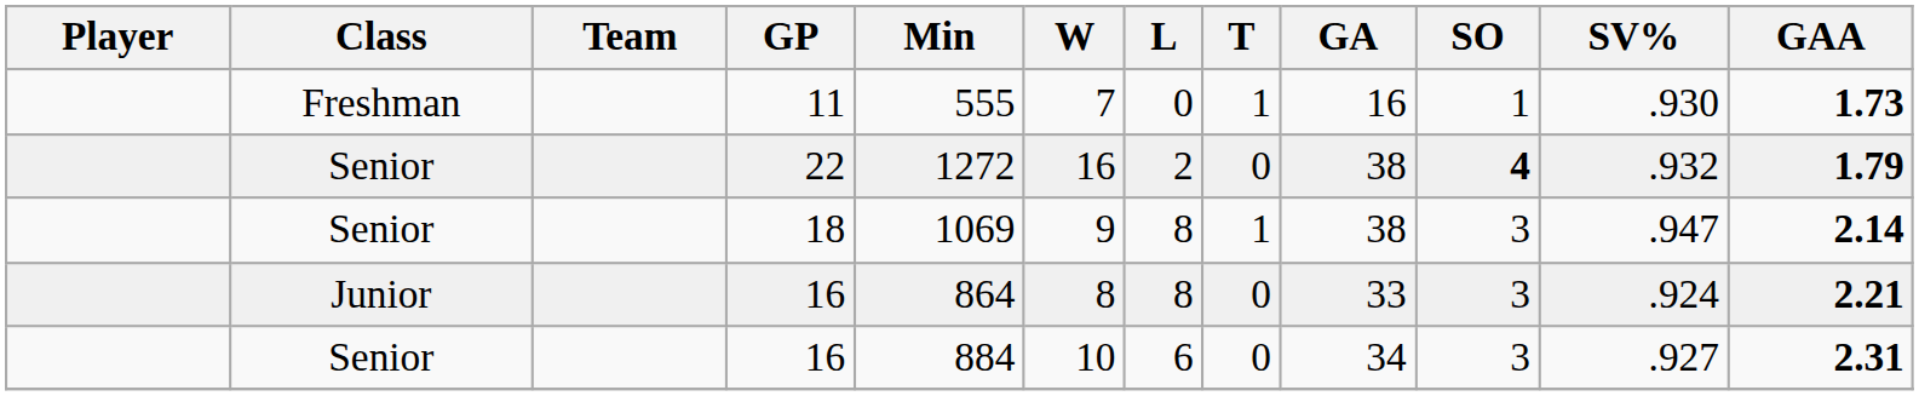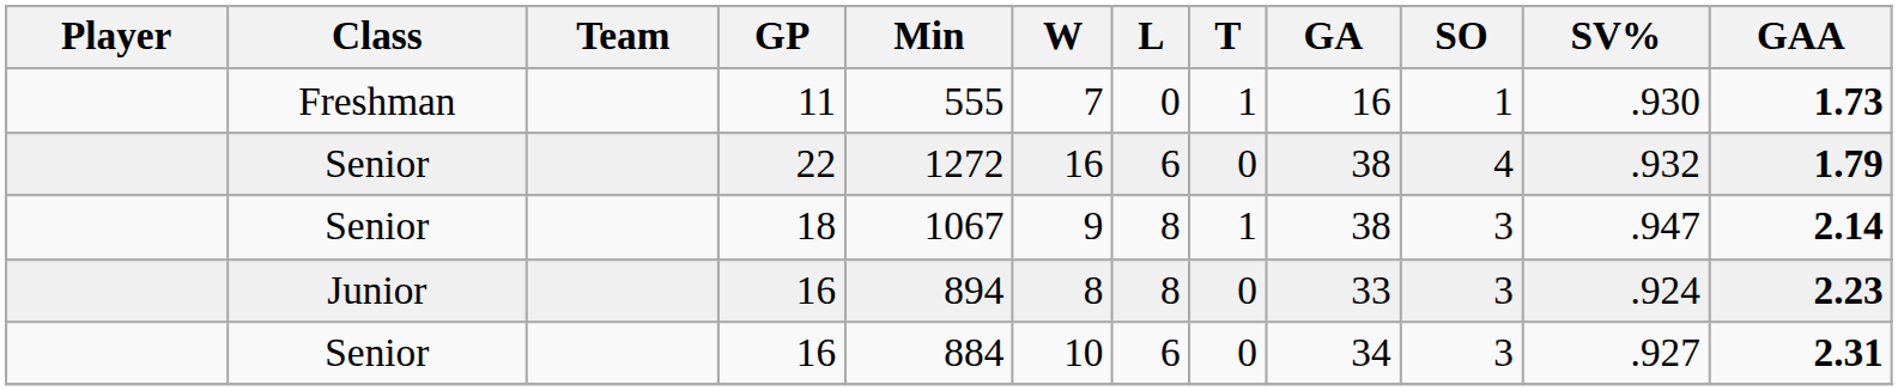22 | L: 2 -> 6
22 | SO: bold -> normal
18 | Min: 1069 -> 1067
Junior / 16 | Min: 864 -> 894
Junior / 16 | GAA: 2.21 -> 2.23
